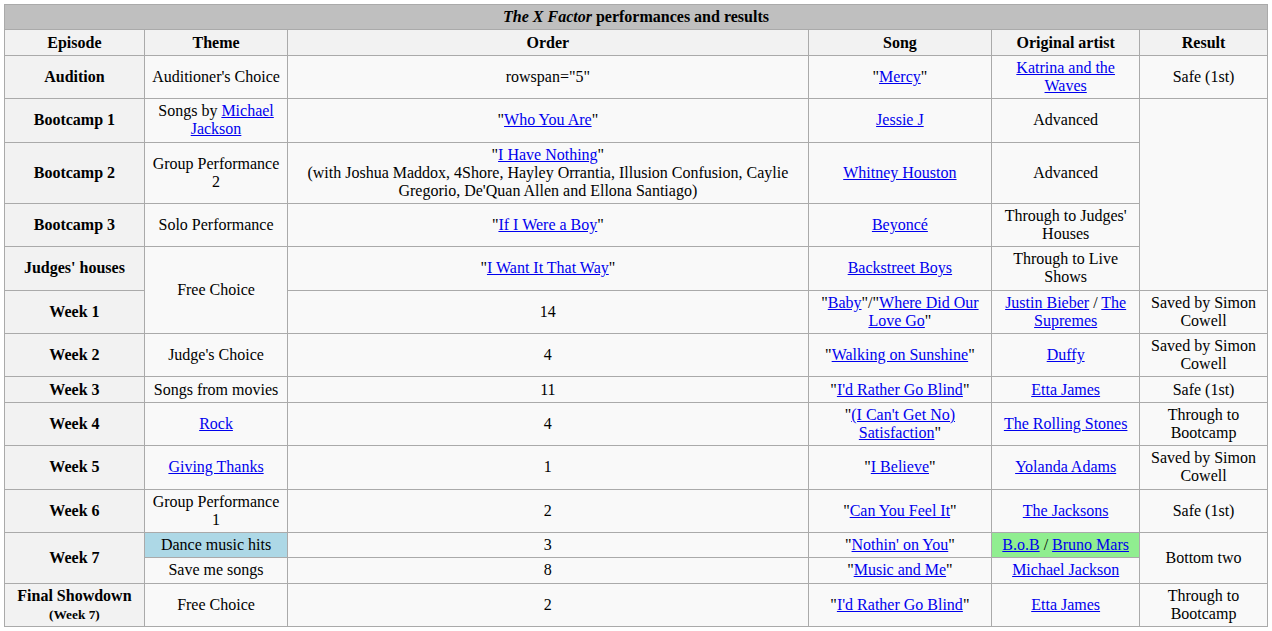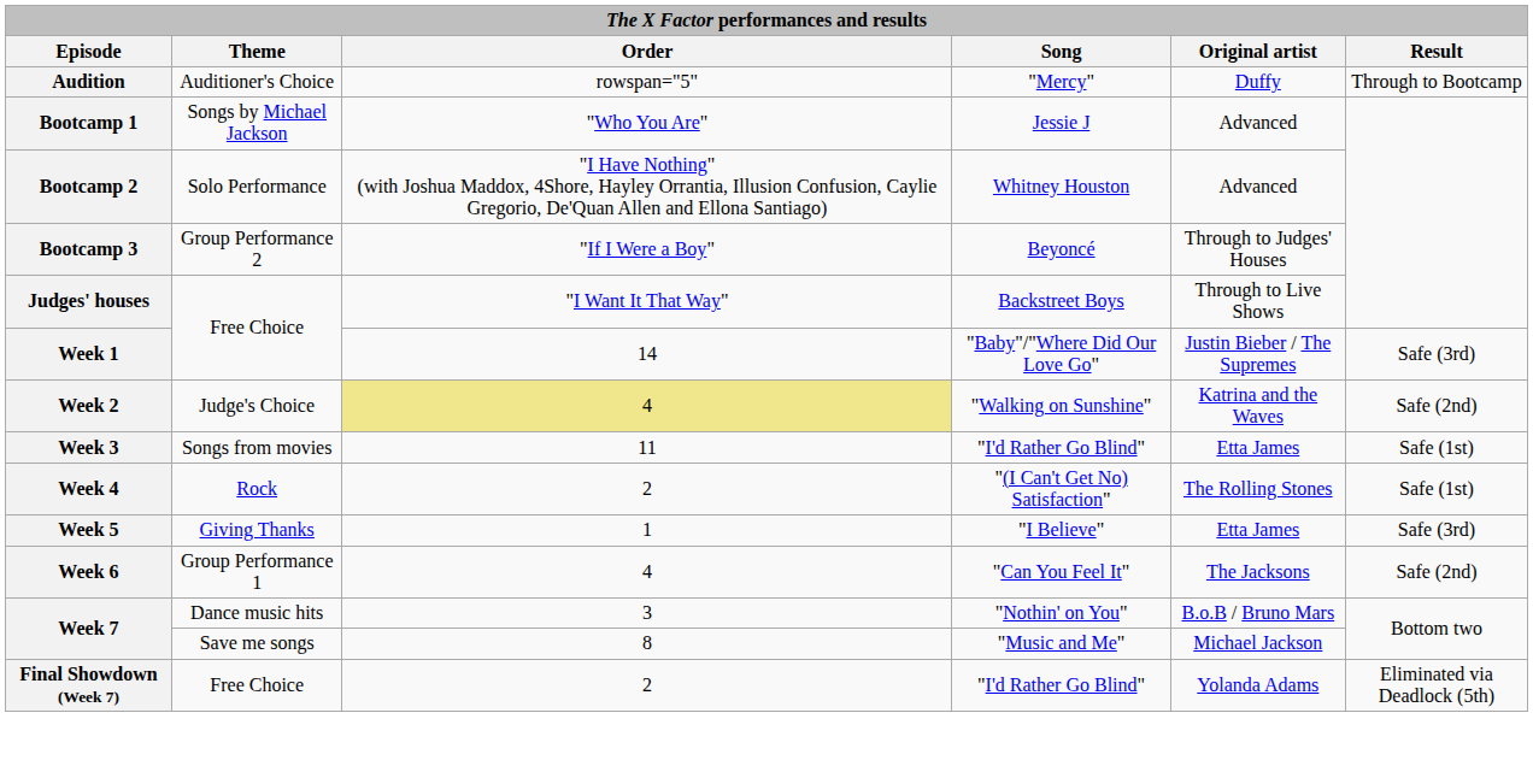Audition | Original artist: Katrina and the Waves -> Duffy
Audition | Result: Safe (1st) -> Through to Bootcamp
Bootcamp 2 | Theme: Group Performance 2 -> Solo Performance
Bootcamp 3 | Theme: Solo Performance -> Group Performance 2
Week 1 | Result: Saved by Simon Cowell -> Safe (3rd)
Week 2 | Order: no background -> khaki background
Week 2 | Original artist: Duffy -> Katrina and the Waves
Week 2 | Result: Saved by Simon Cowell -> Safe (2nd)
Week 4 | Order: 4 -> 2
Week 4 | Result: Through to Bootcamp -> Safe (1st)
Week 5 | Original artist: Yolanda Adams -> Etta James
Week 5 | Result: Saved by Simon Cowell -> Safe (3rd)
Week 6 | Order: 2 -> 4
Week 6 | Result: Safe (1st) -> Safe (2nd)
Week 7 / "Nothin' on You" | Theme: lightblue background -> no background
Week 7 / "Nothin' on You" | Original artist: lightgreen background -> no background
Final Showdown (Week 7) | Original artist: Etta James -> Yolanda Adams
Final Showdown (Week 7) | Result: Through to Bootcamp -> Eliminated via Deadlock (5th)
